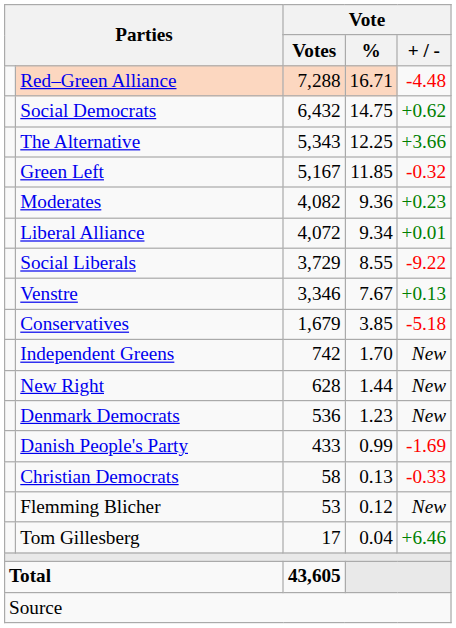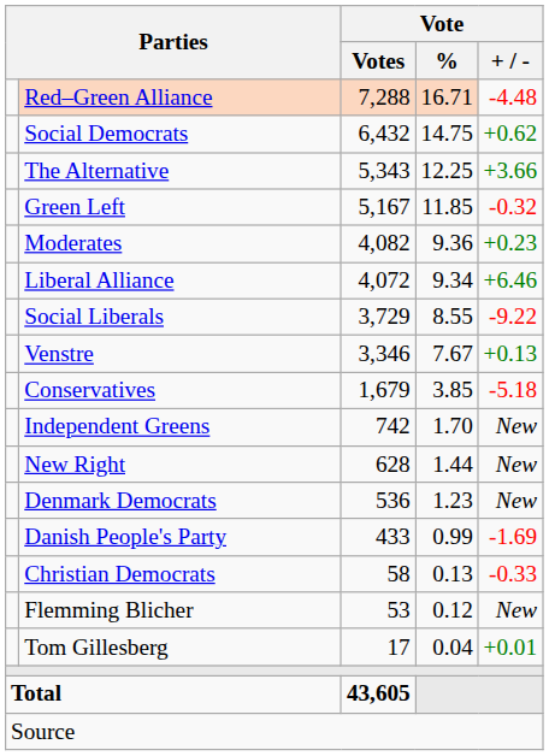Liberal Alliance | Vote / + / -: +0.01 -> +6.46
Tom Gillesberg | Vote / + / -: +6.46 -> +0.01
